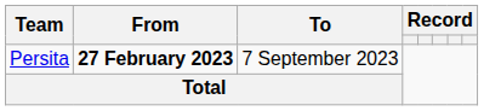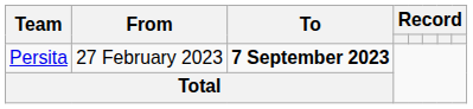Persita | From: bold -> normal
Persita | To: normal -> bold
